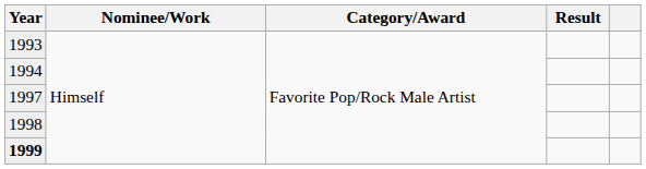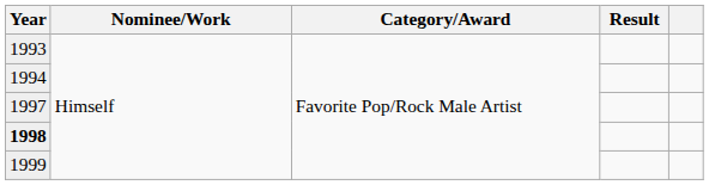1998 | Year: normal -> bold
1999 | Year: bold -> normal
